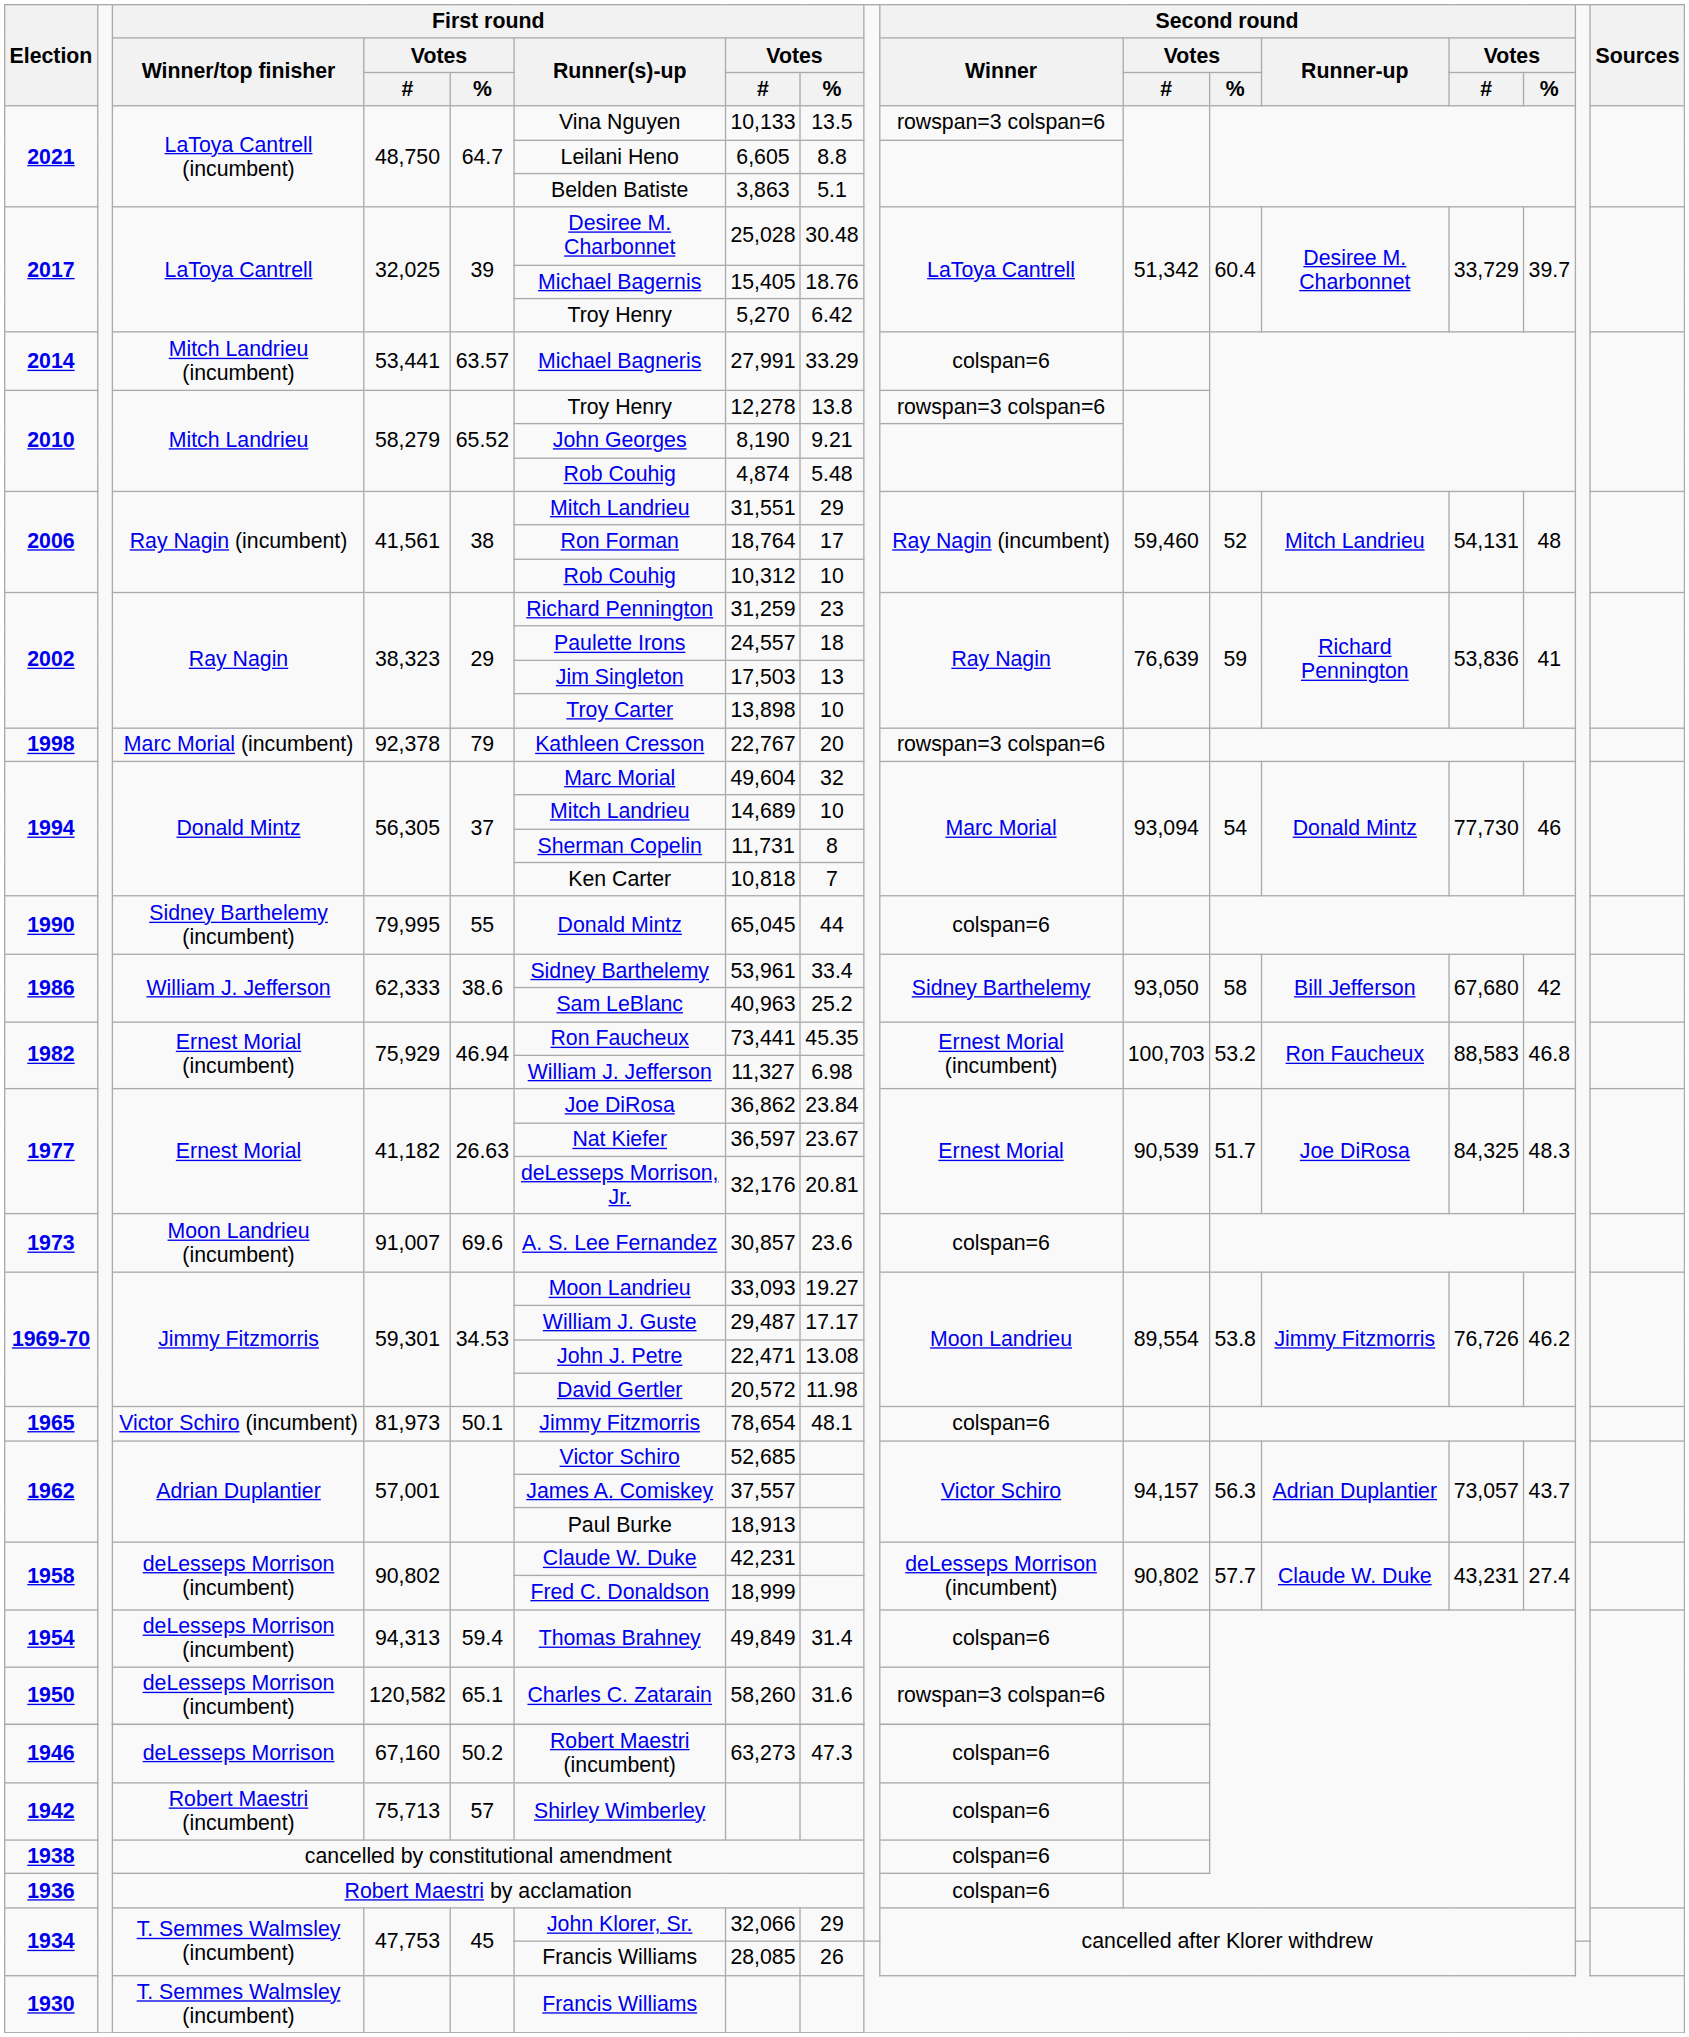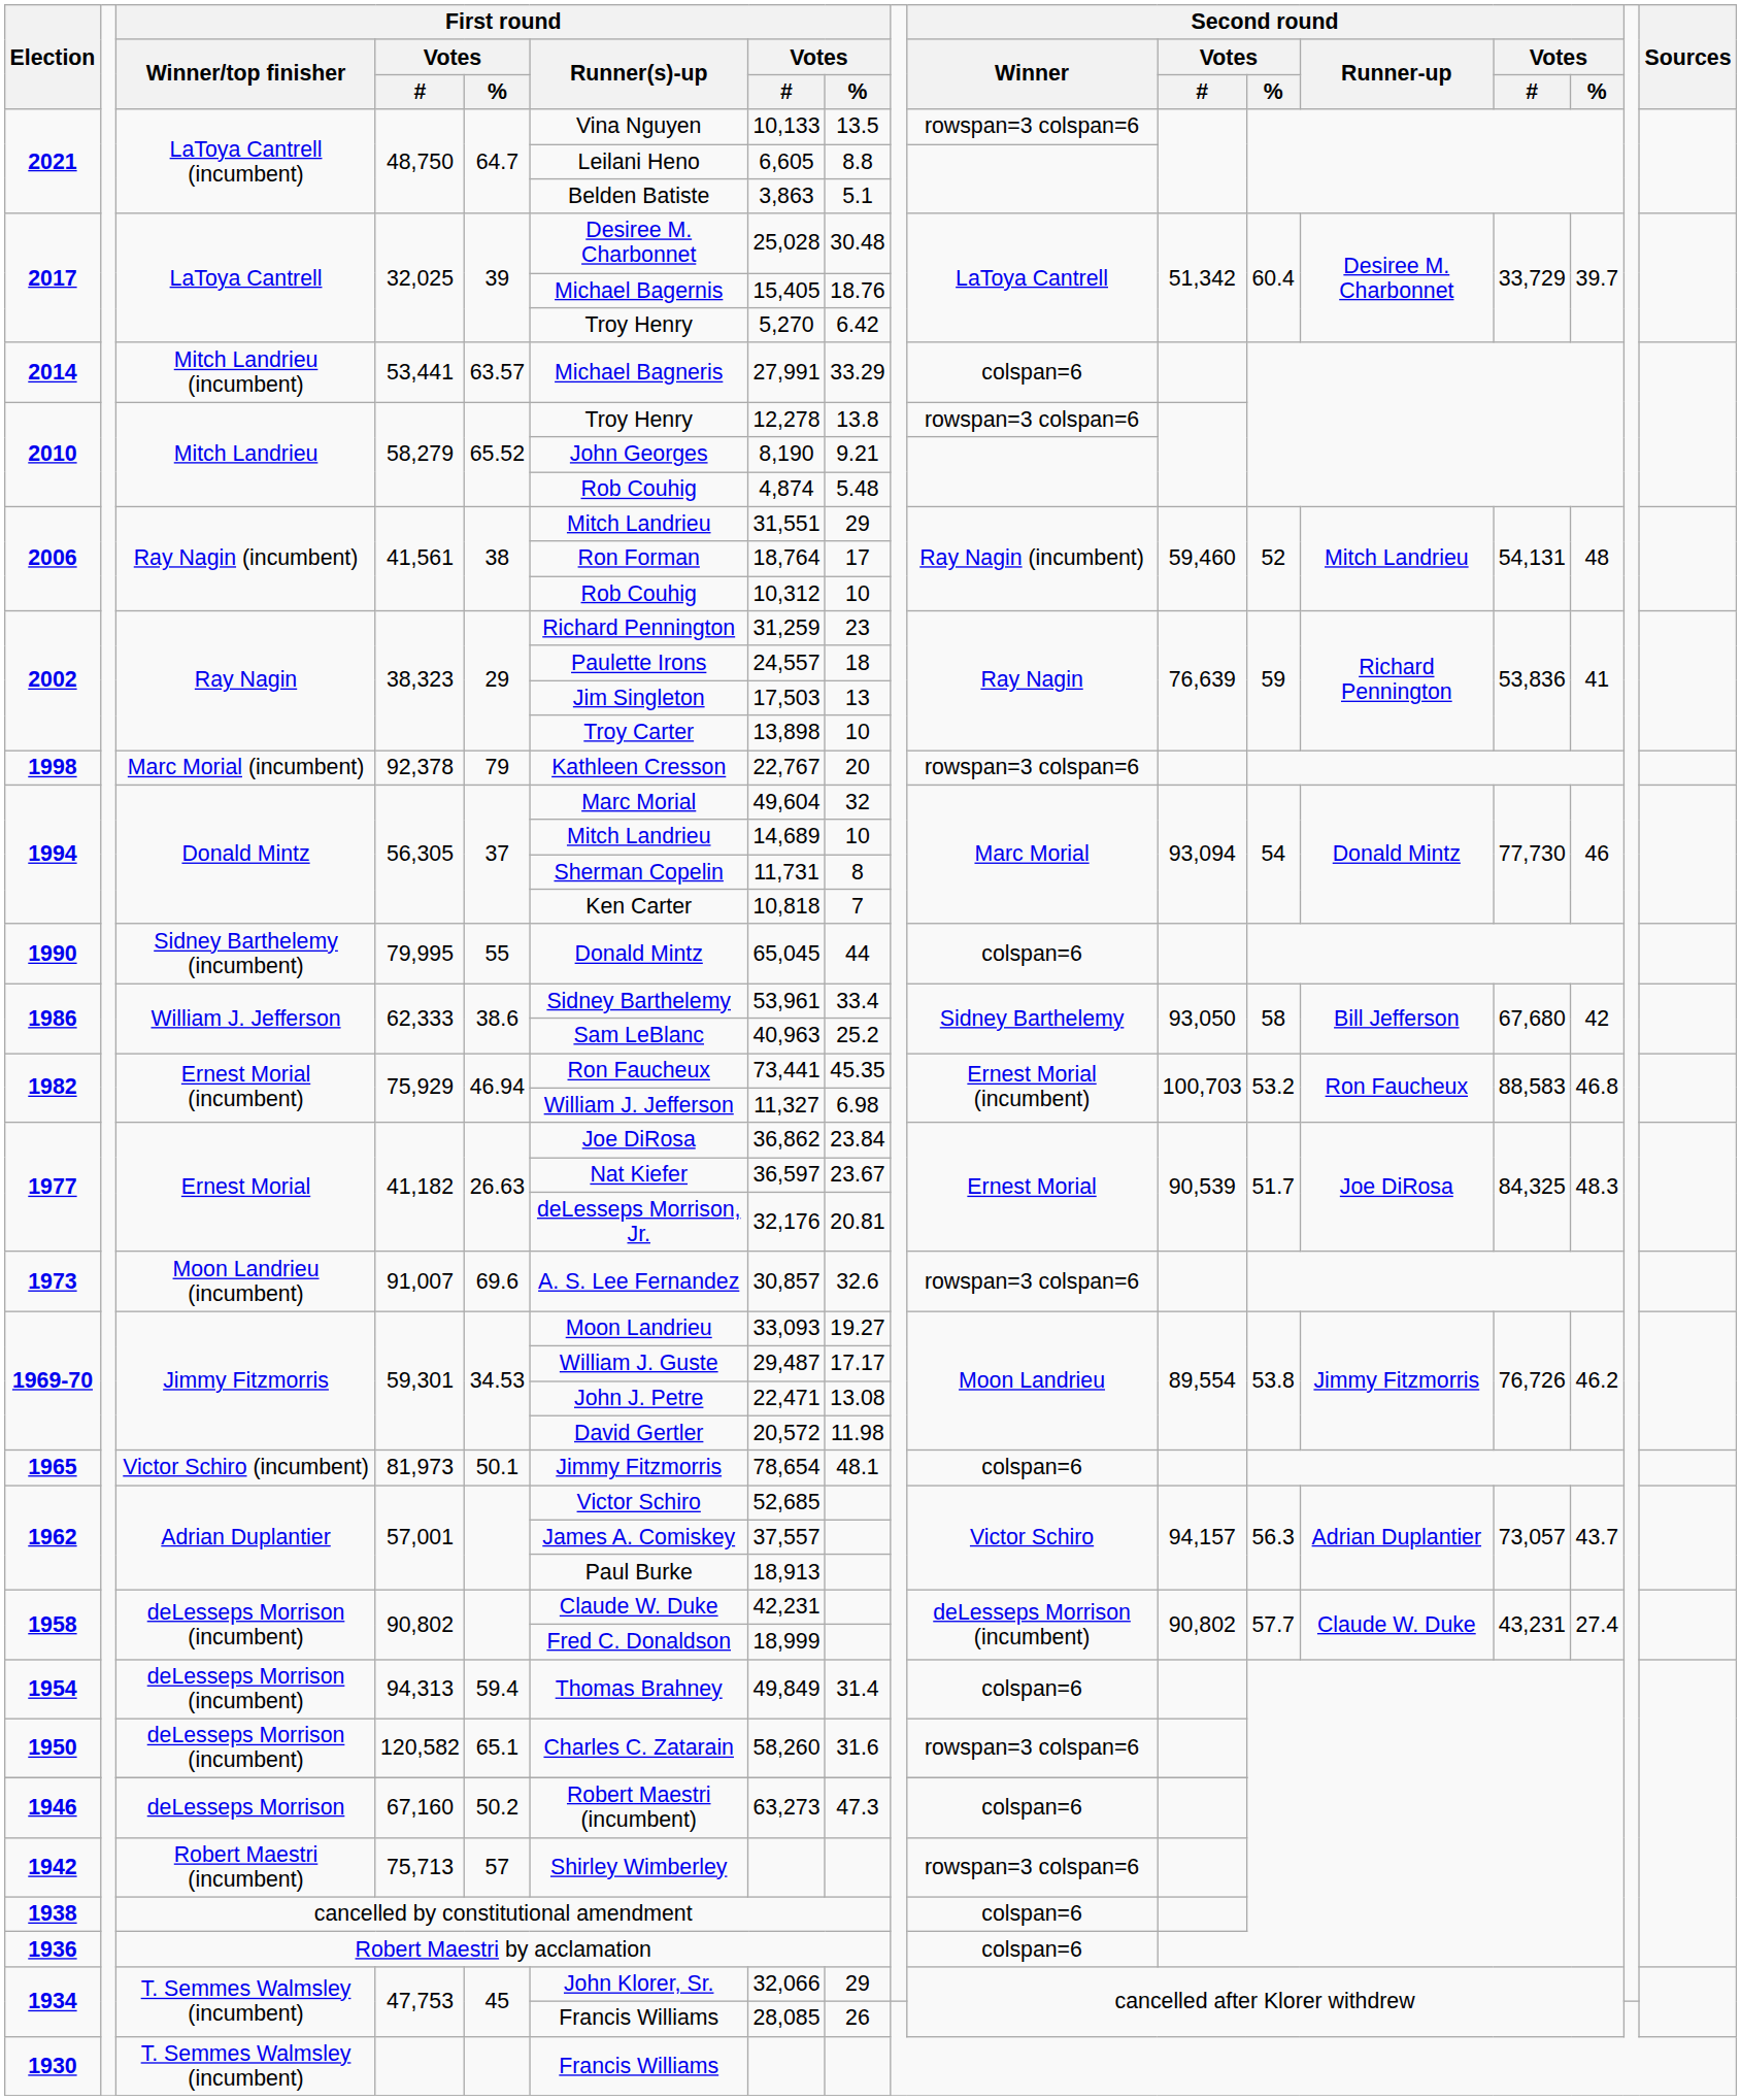1973 | column 8: 23.6 -> 32.6
1973 | Second round / Winner: colspan=6 -> rowspan=3 colspan=6
1942 | Second round / Winner: colspan=6 -> rowspan=3 colspan=6
